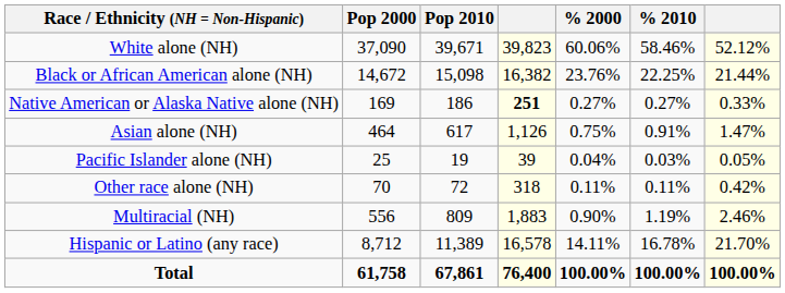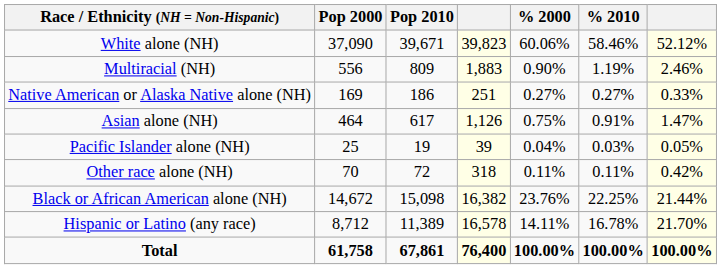rows swapped: Black or African American alone (NH) <-> Multiracial (NH)
Native American or Alaska Native alone (NH) | column 4: bold -> normal
